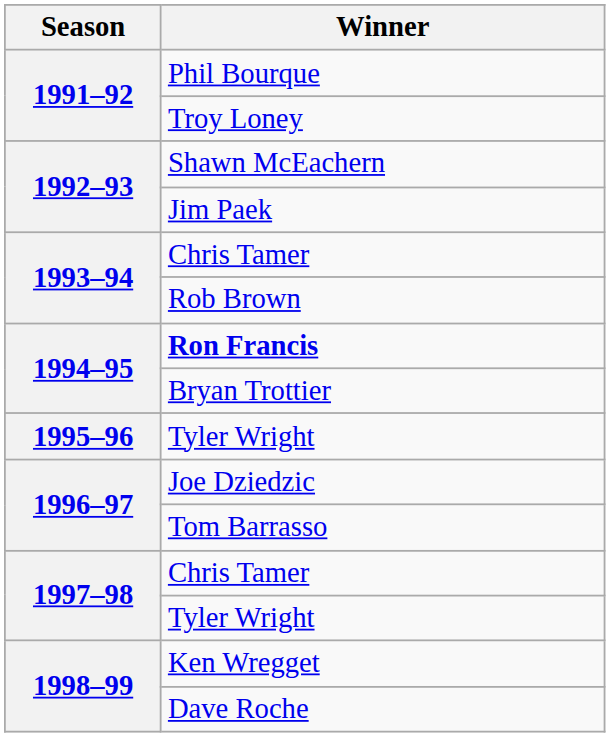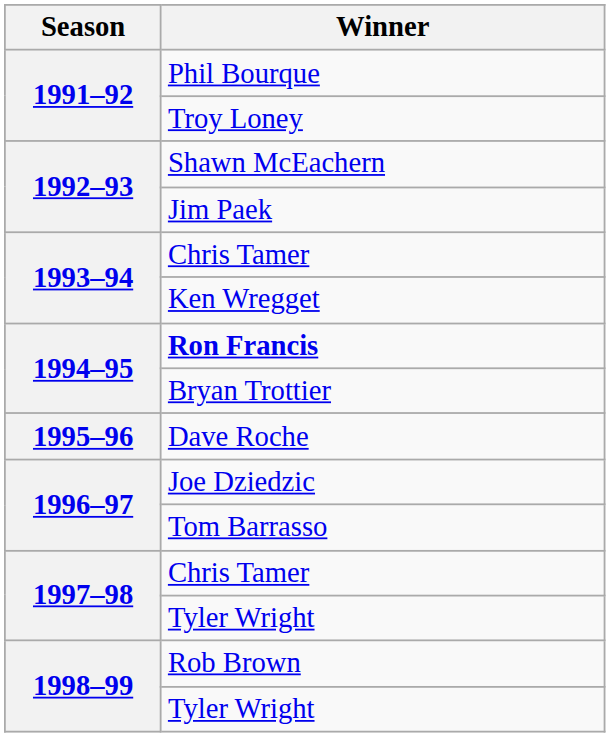row 7 | Winner: Rob Brown -> Ken Wregget
row 10 | Winner: Tyler Wright -> Dave Roche
row 15 | Winner: Ken Wregget -> Rob Brown
row 16 | Winner: Dave Roche -> Tyler Wright
